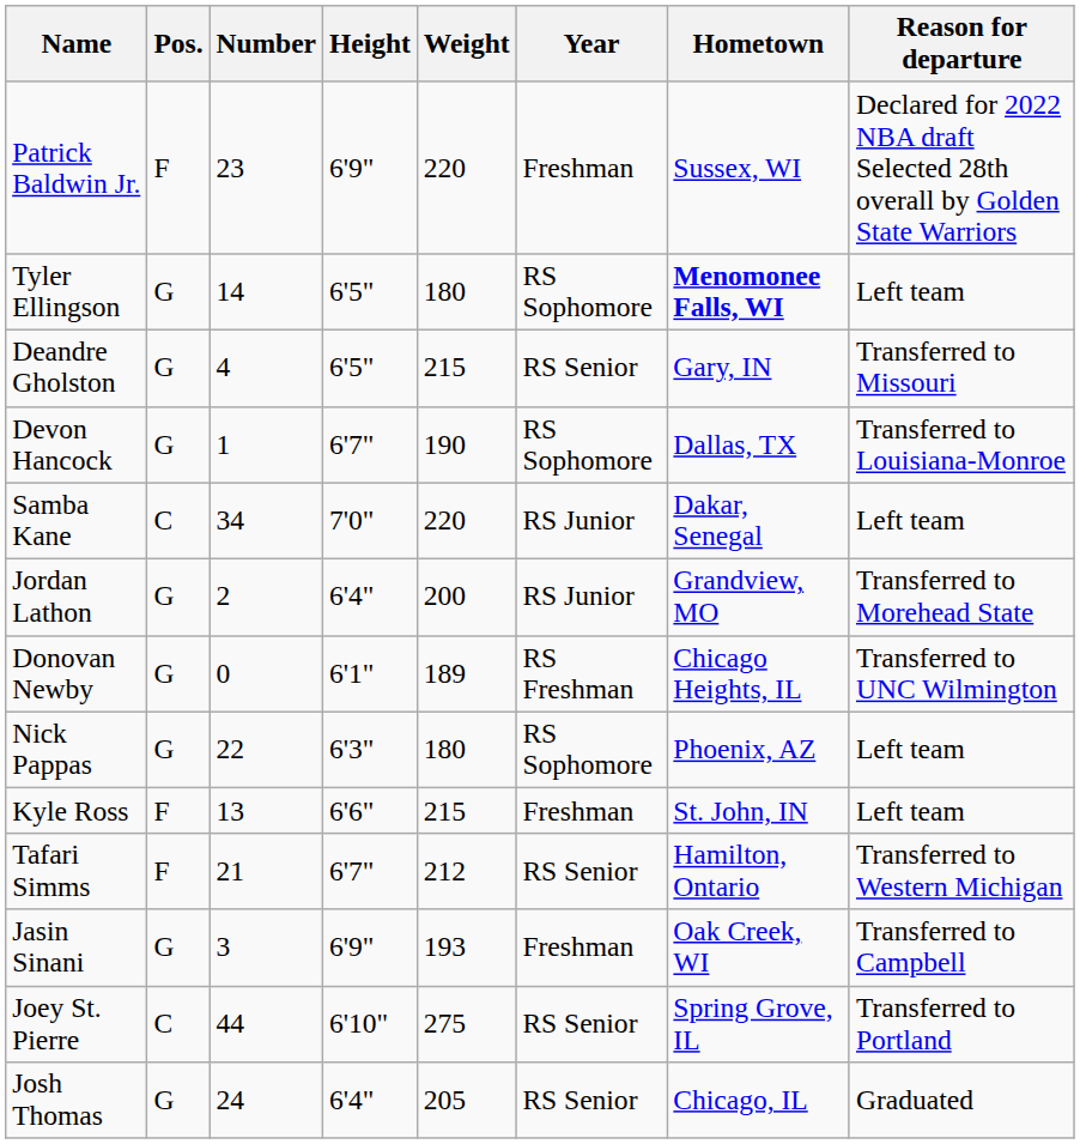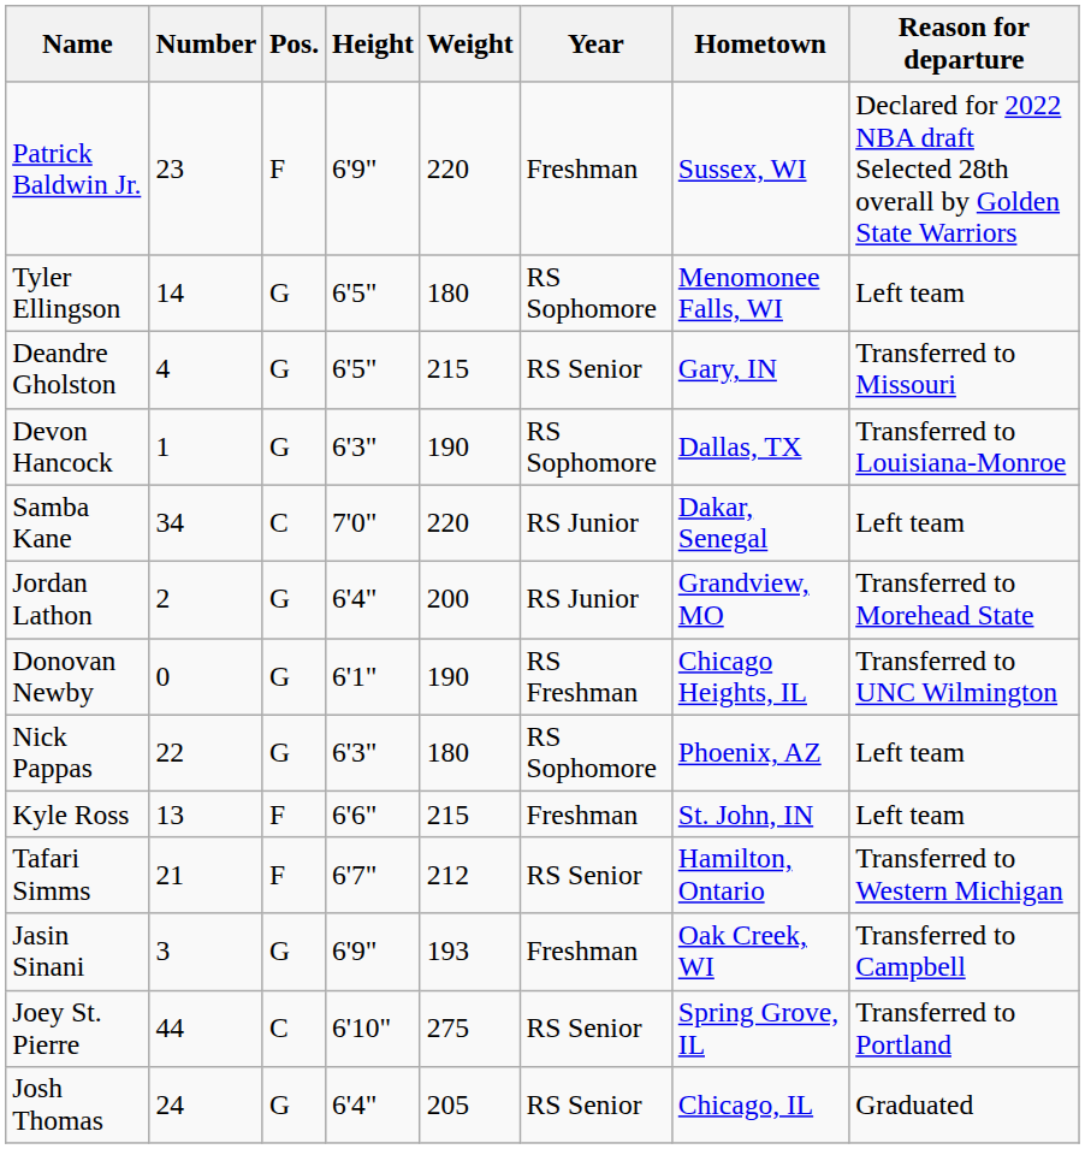columns swapped: Number <-> Pos.
Tyler Ellingson | Hometown: bold -> normal
Devon Hancock | Height: 6'7" -> 6'3"
Donovan Newby | Weight: 189 -> 190
